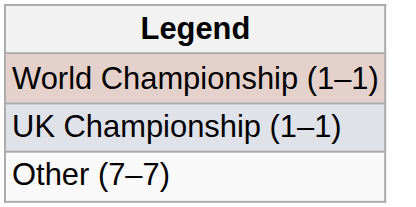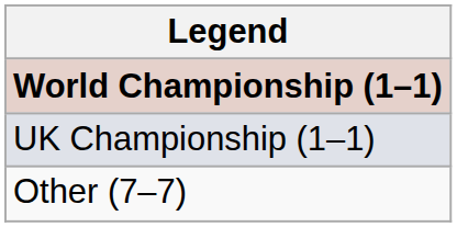row 2 | column 1: normal -> bold
